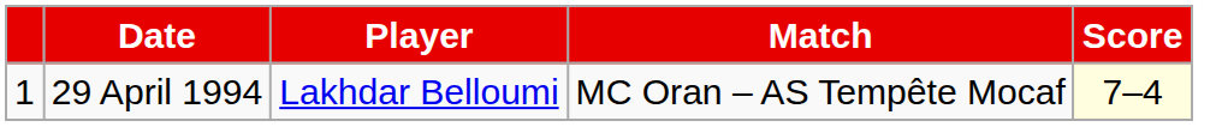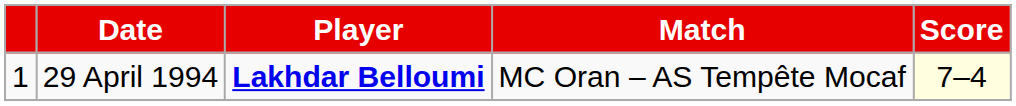29 April 1994 | Player: normal -> bold
